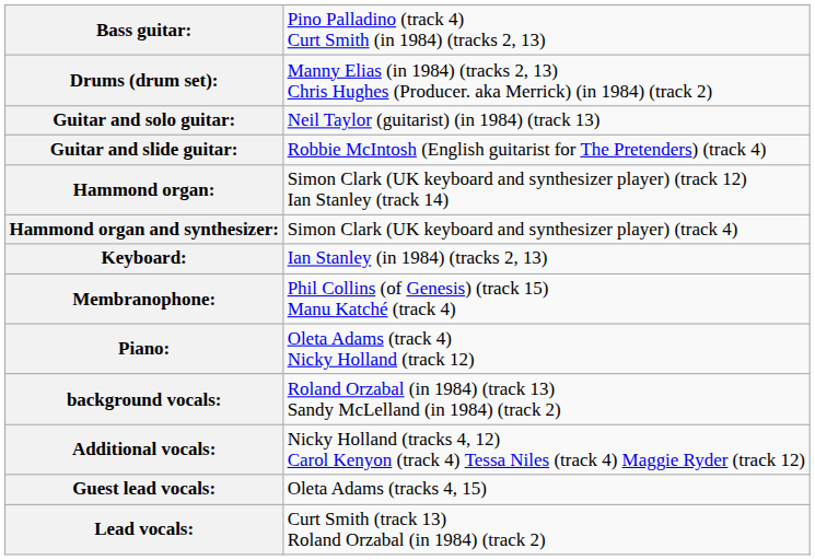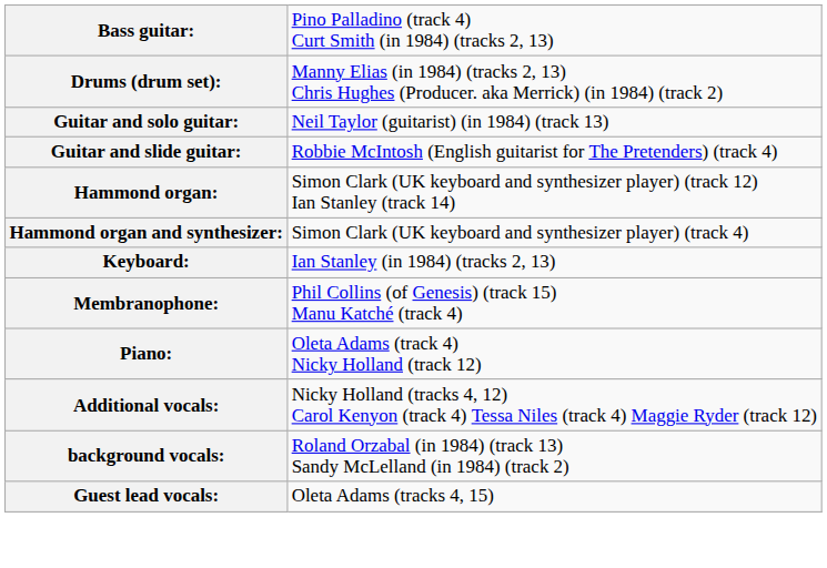rows swapped: Additional vocals: <-> background vocals:
- row: Lead vocals: | Curt Smith (track 13) Roland Orzabal (in 1984) (track 2)
